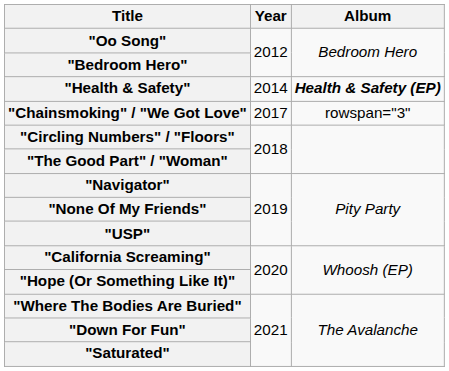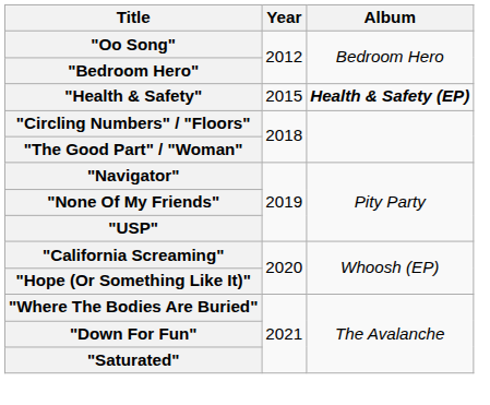"Health & Safety" | Year: 2014 -> 2015
- row: "Chainsmoking" / "We Got Love" | 2017 | rowspan="3"
